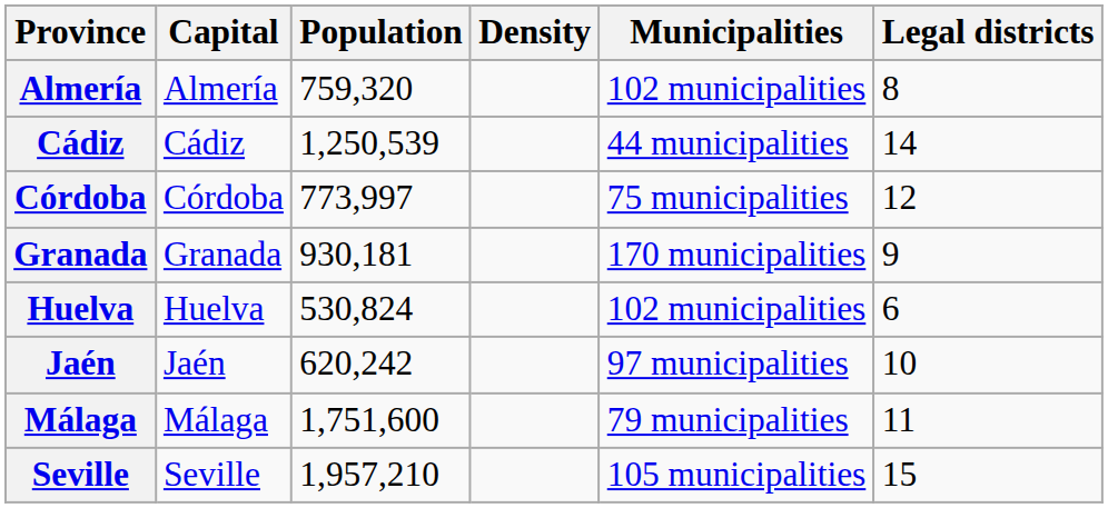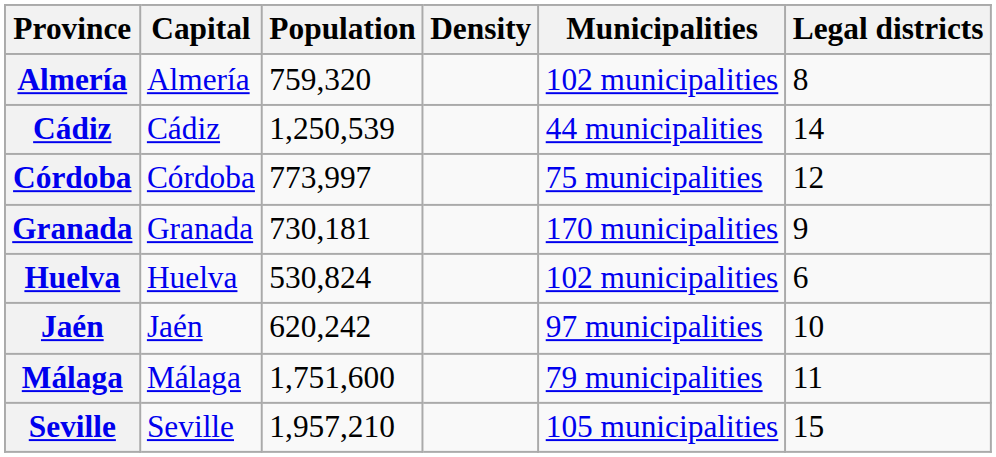row 5 | Population: 930,181 -> 730,181
